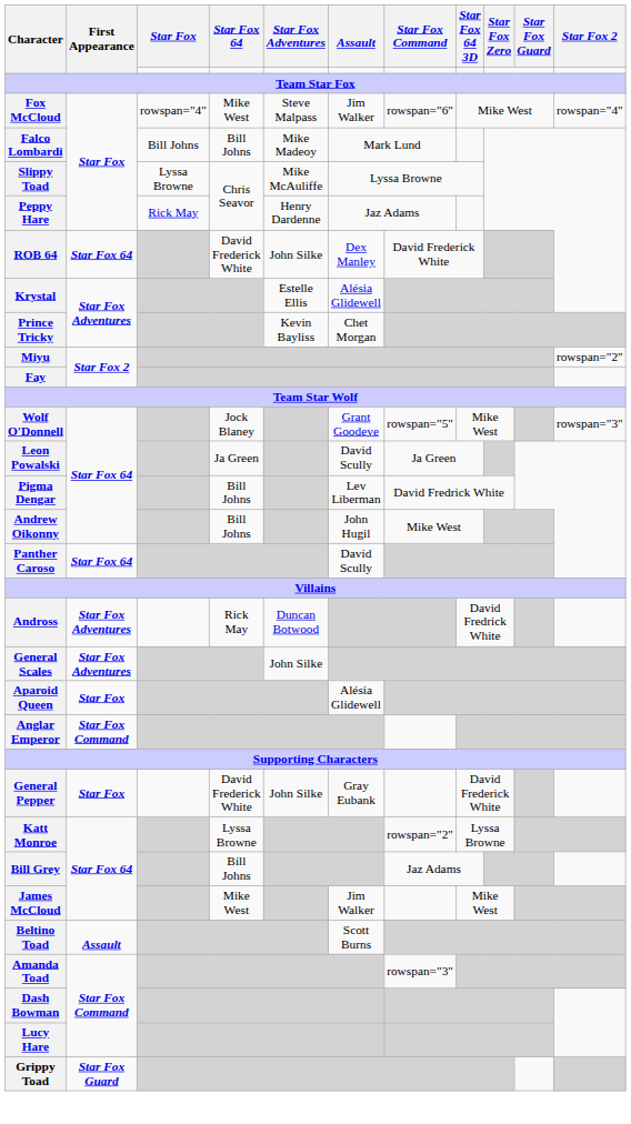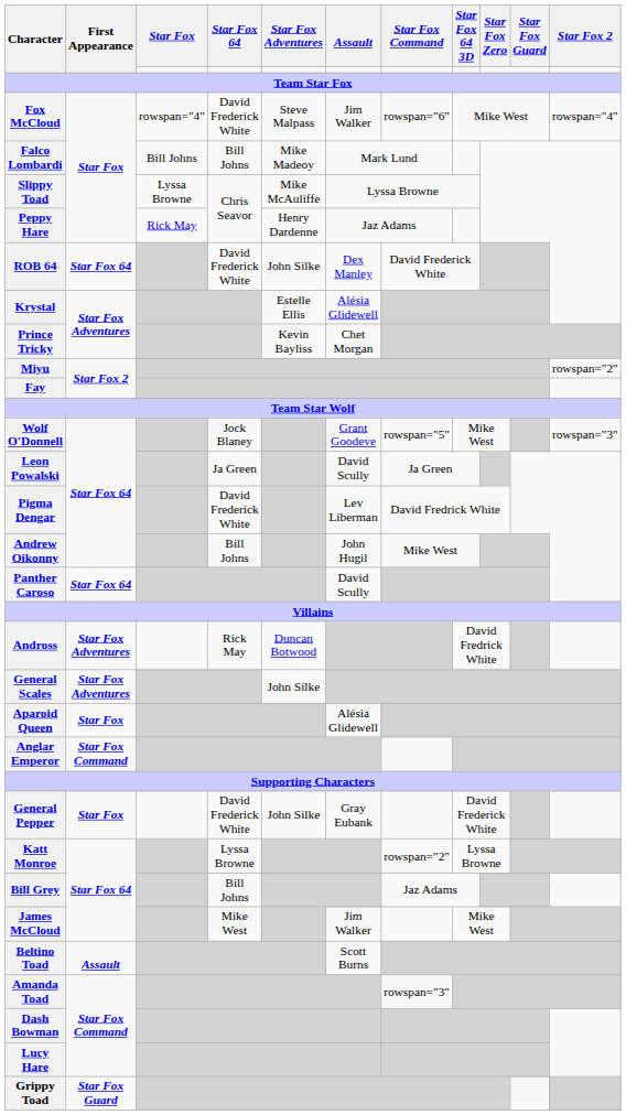Fox McCloud | Star Fox 64: Mike West -> David Frederick White
Pigma Dengar | Star Fox 64: Bill Johns -> David Frederick White
